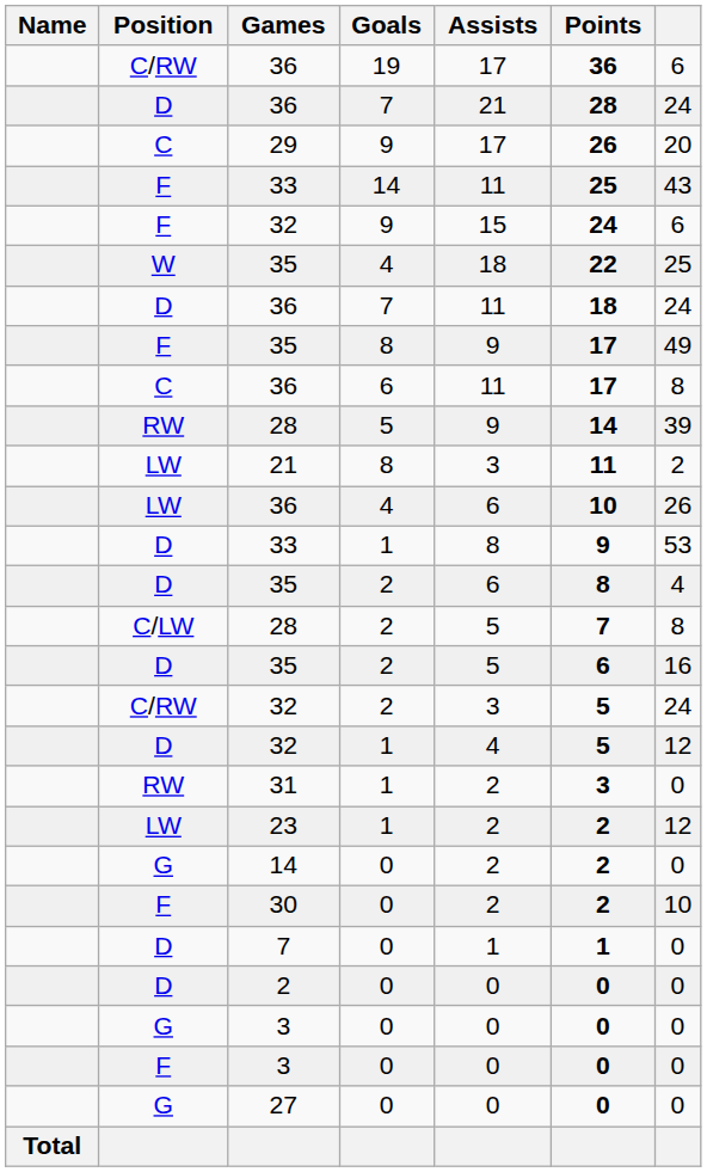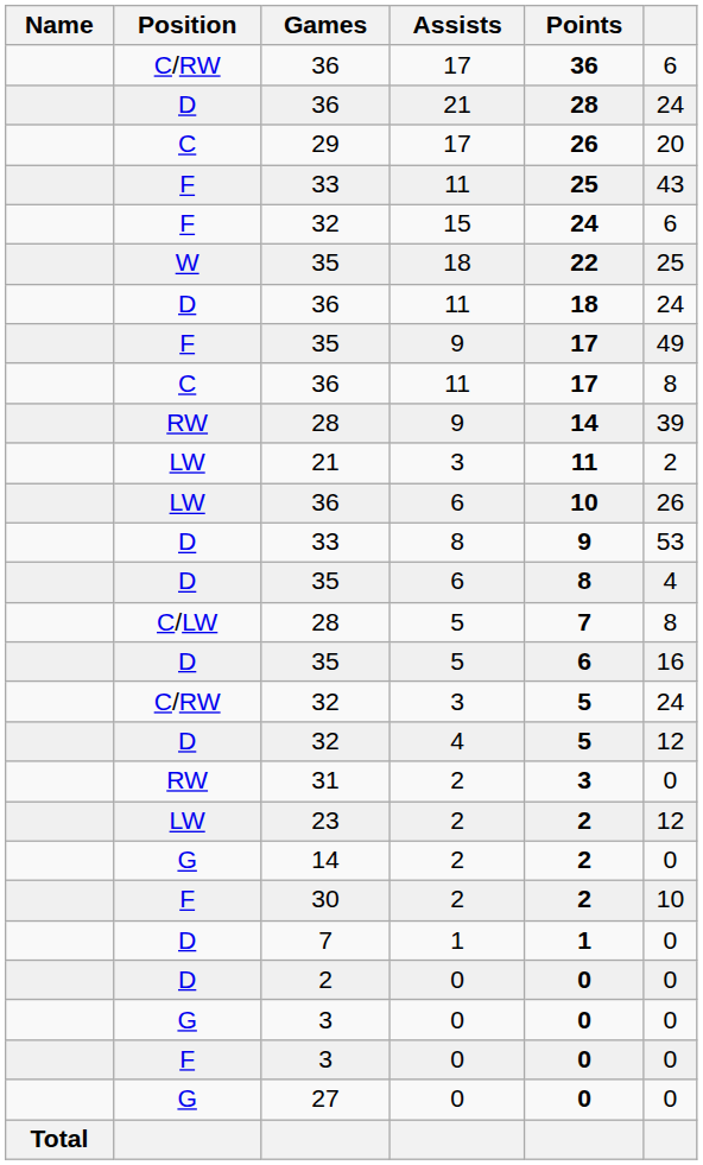- column: Goals | 19 | 7 | 9 | 14 | 9 | 4 | 7 | 8 | 6 | 5 | 8 | 4 | 1 | 2 | 2 | 2 | 2 | 1 | 1 | 1 | 0 | 0 | 0 | 0 | 0 | 0 | 0
